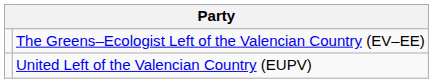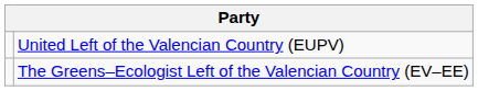rows swapped: United Left of the Valencian Country (EUPV) <-> The Greens–Ecologist Left of the Valencian Country (EV–EE)
